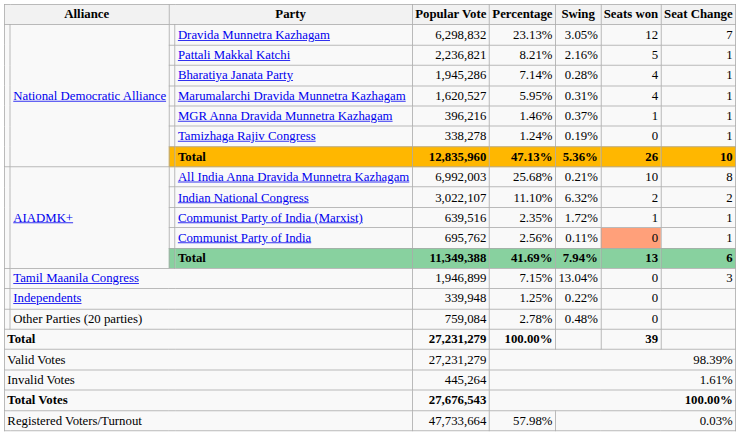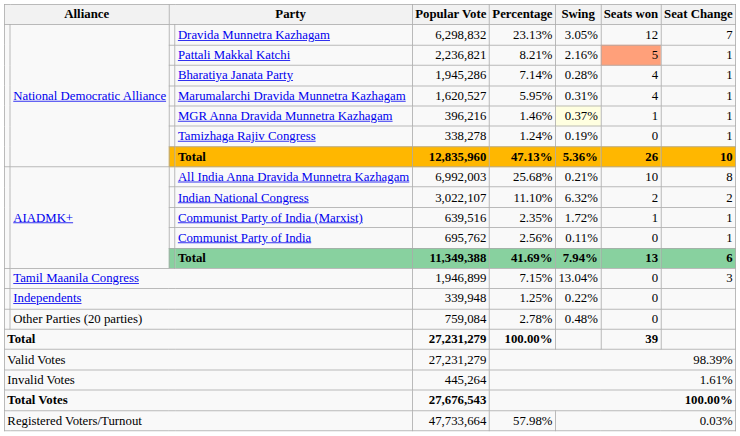Pattali Makkal Katchi | Seats won: no background -> lightsalmon background
MGR Anna Dravida Munnetra Kazhagam | Swing: no background -> lightyellow background
Communist Party of India | Seats won: lightsalmon background -> no background
